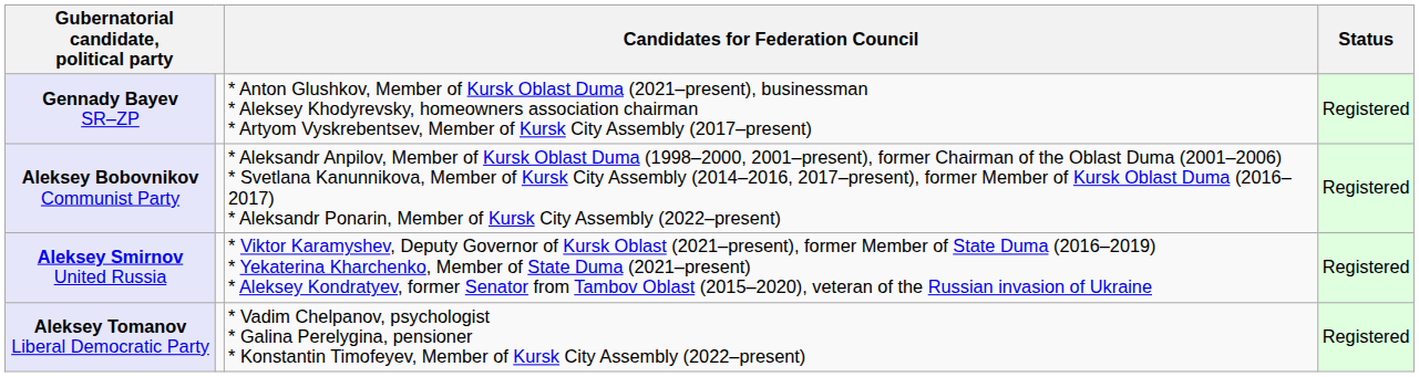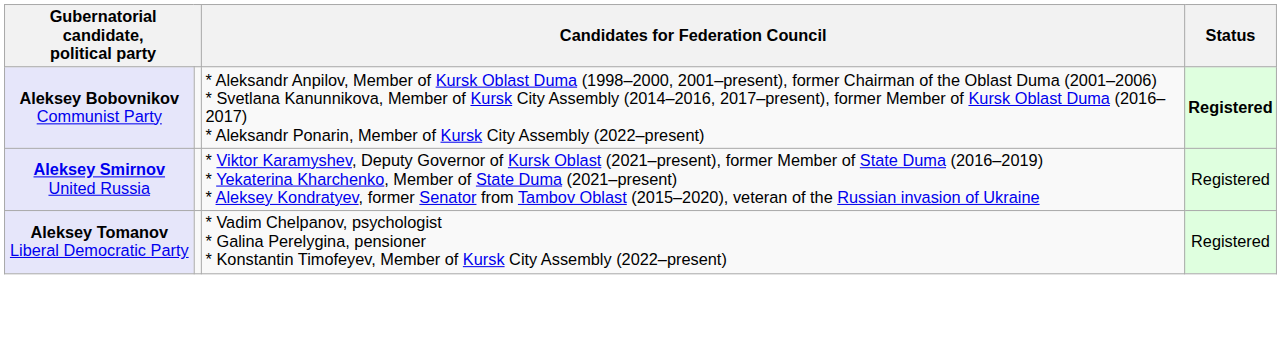- row: Gennady Bayev SR–ZP | * Anton Glushkov, Member of Kursk Oblast Duma (2021–present), businessman * Aleksey Khodyrevsky, homeowners association chairman * Artyom Vyskrebentsev, Member of Kursk City Assembly (2017–present) | Registered
Aleksey Bobovnikov Communist Party | Status: normal -> bold
